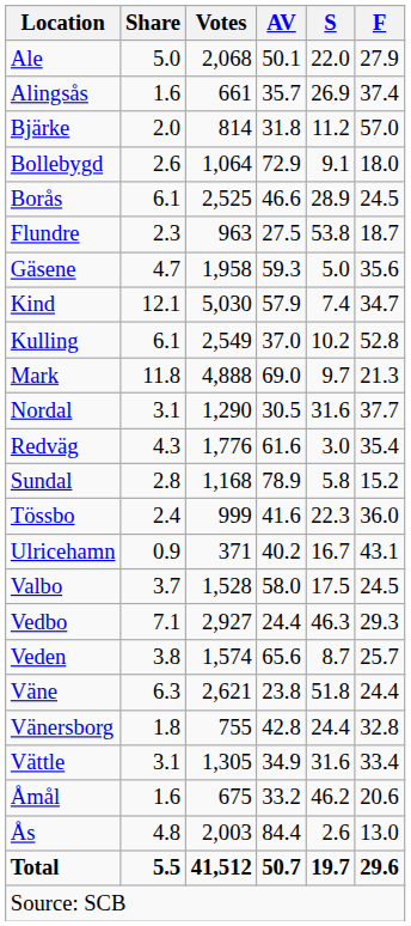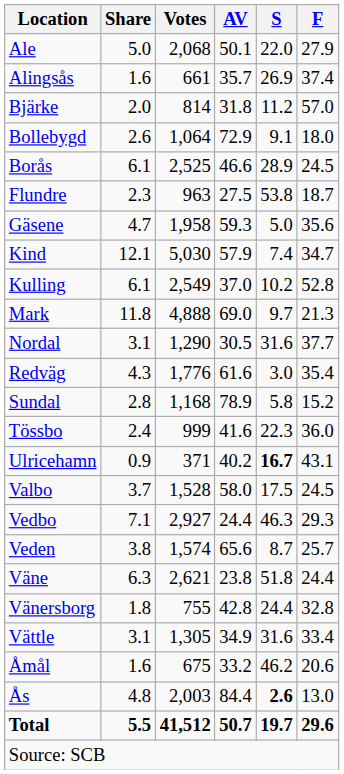Ulricehamn | S: normal -> bold
Ås | S: normal -> bold
